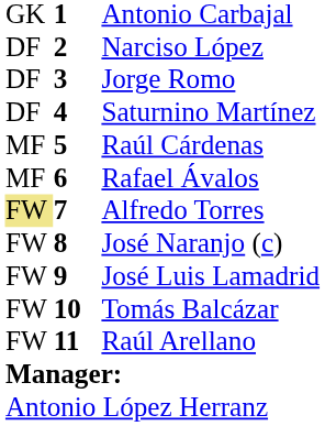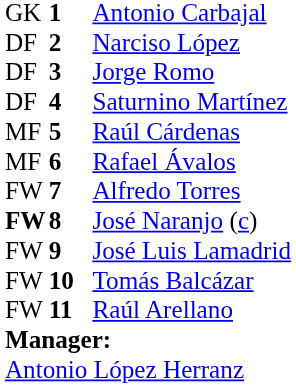Alfredo Torres | column 1: khaki background -> no background
José Naranjo (c) | column 1: normal -> bold
